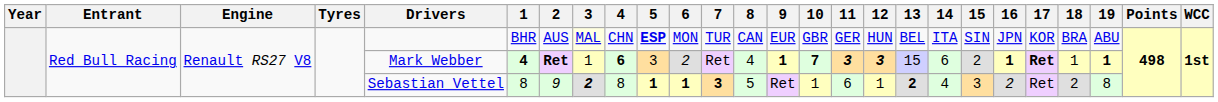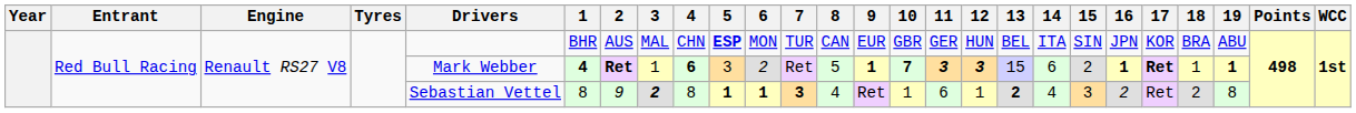row 2 | 3: lightyellow background -> no background
row 3 | 8: 4 -> 5
row 4 | 8: 5 -> 4
